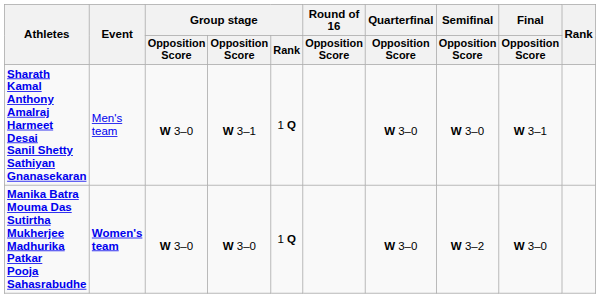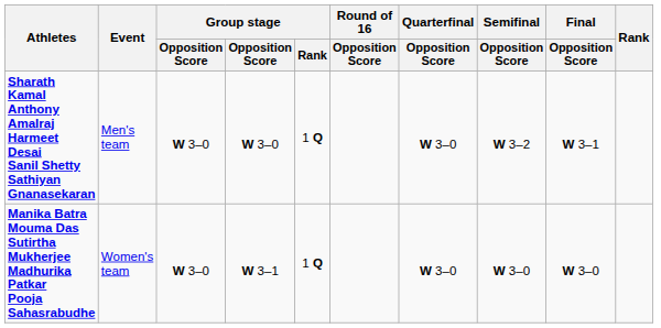row 3 | column 4: W 3–1 -> W 3–0
row 3 | Semifinal / Opposition Score: W 3–0 -> W 3–2
row 4 | Event: bold -> normal
row 4 | column 4: W 3–0 -> W 3–1
row 4 | Semifinal / Opposition Score: W 3–2 -> W 3–0
